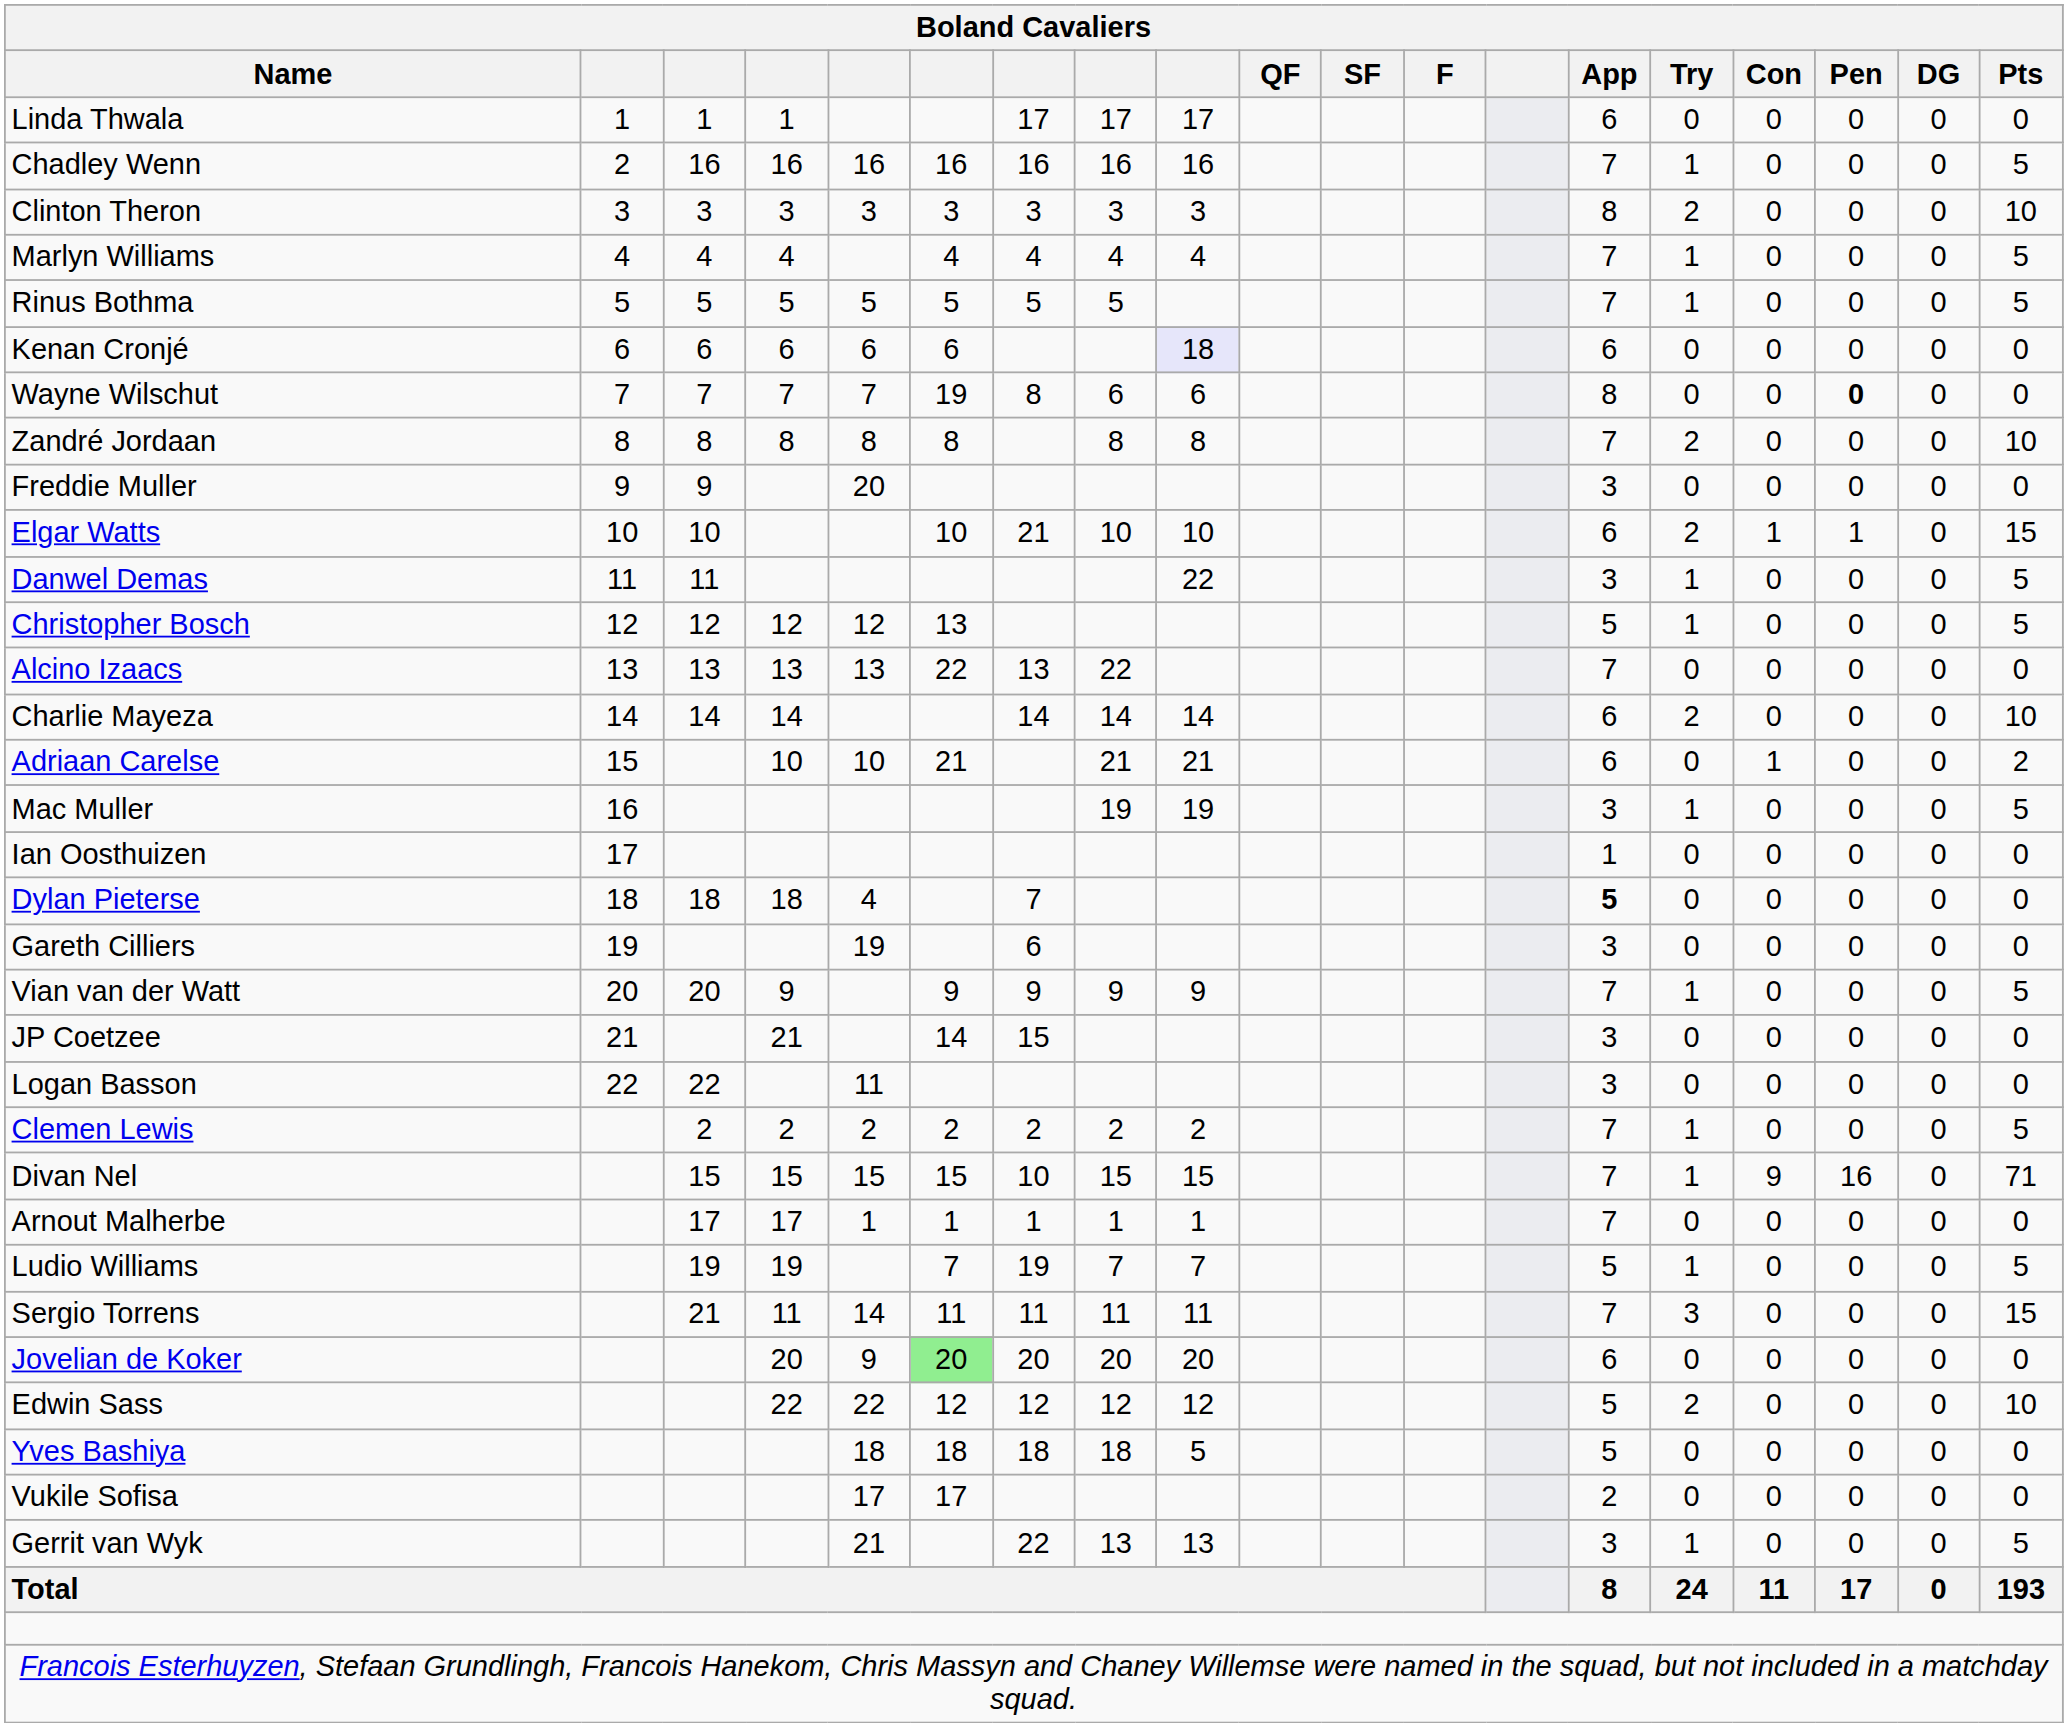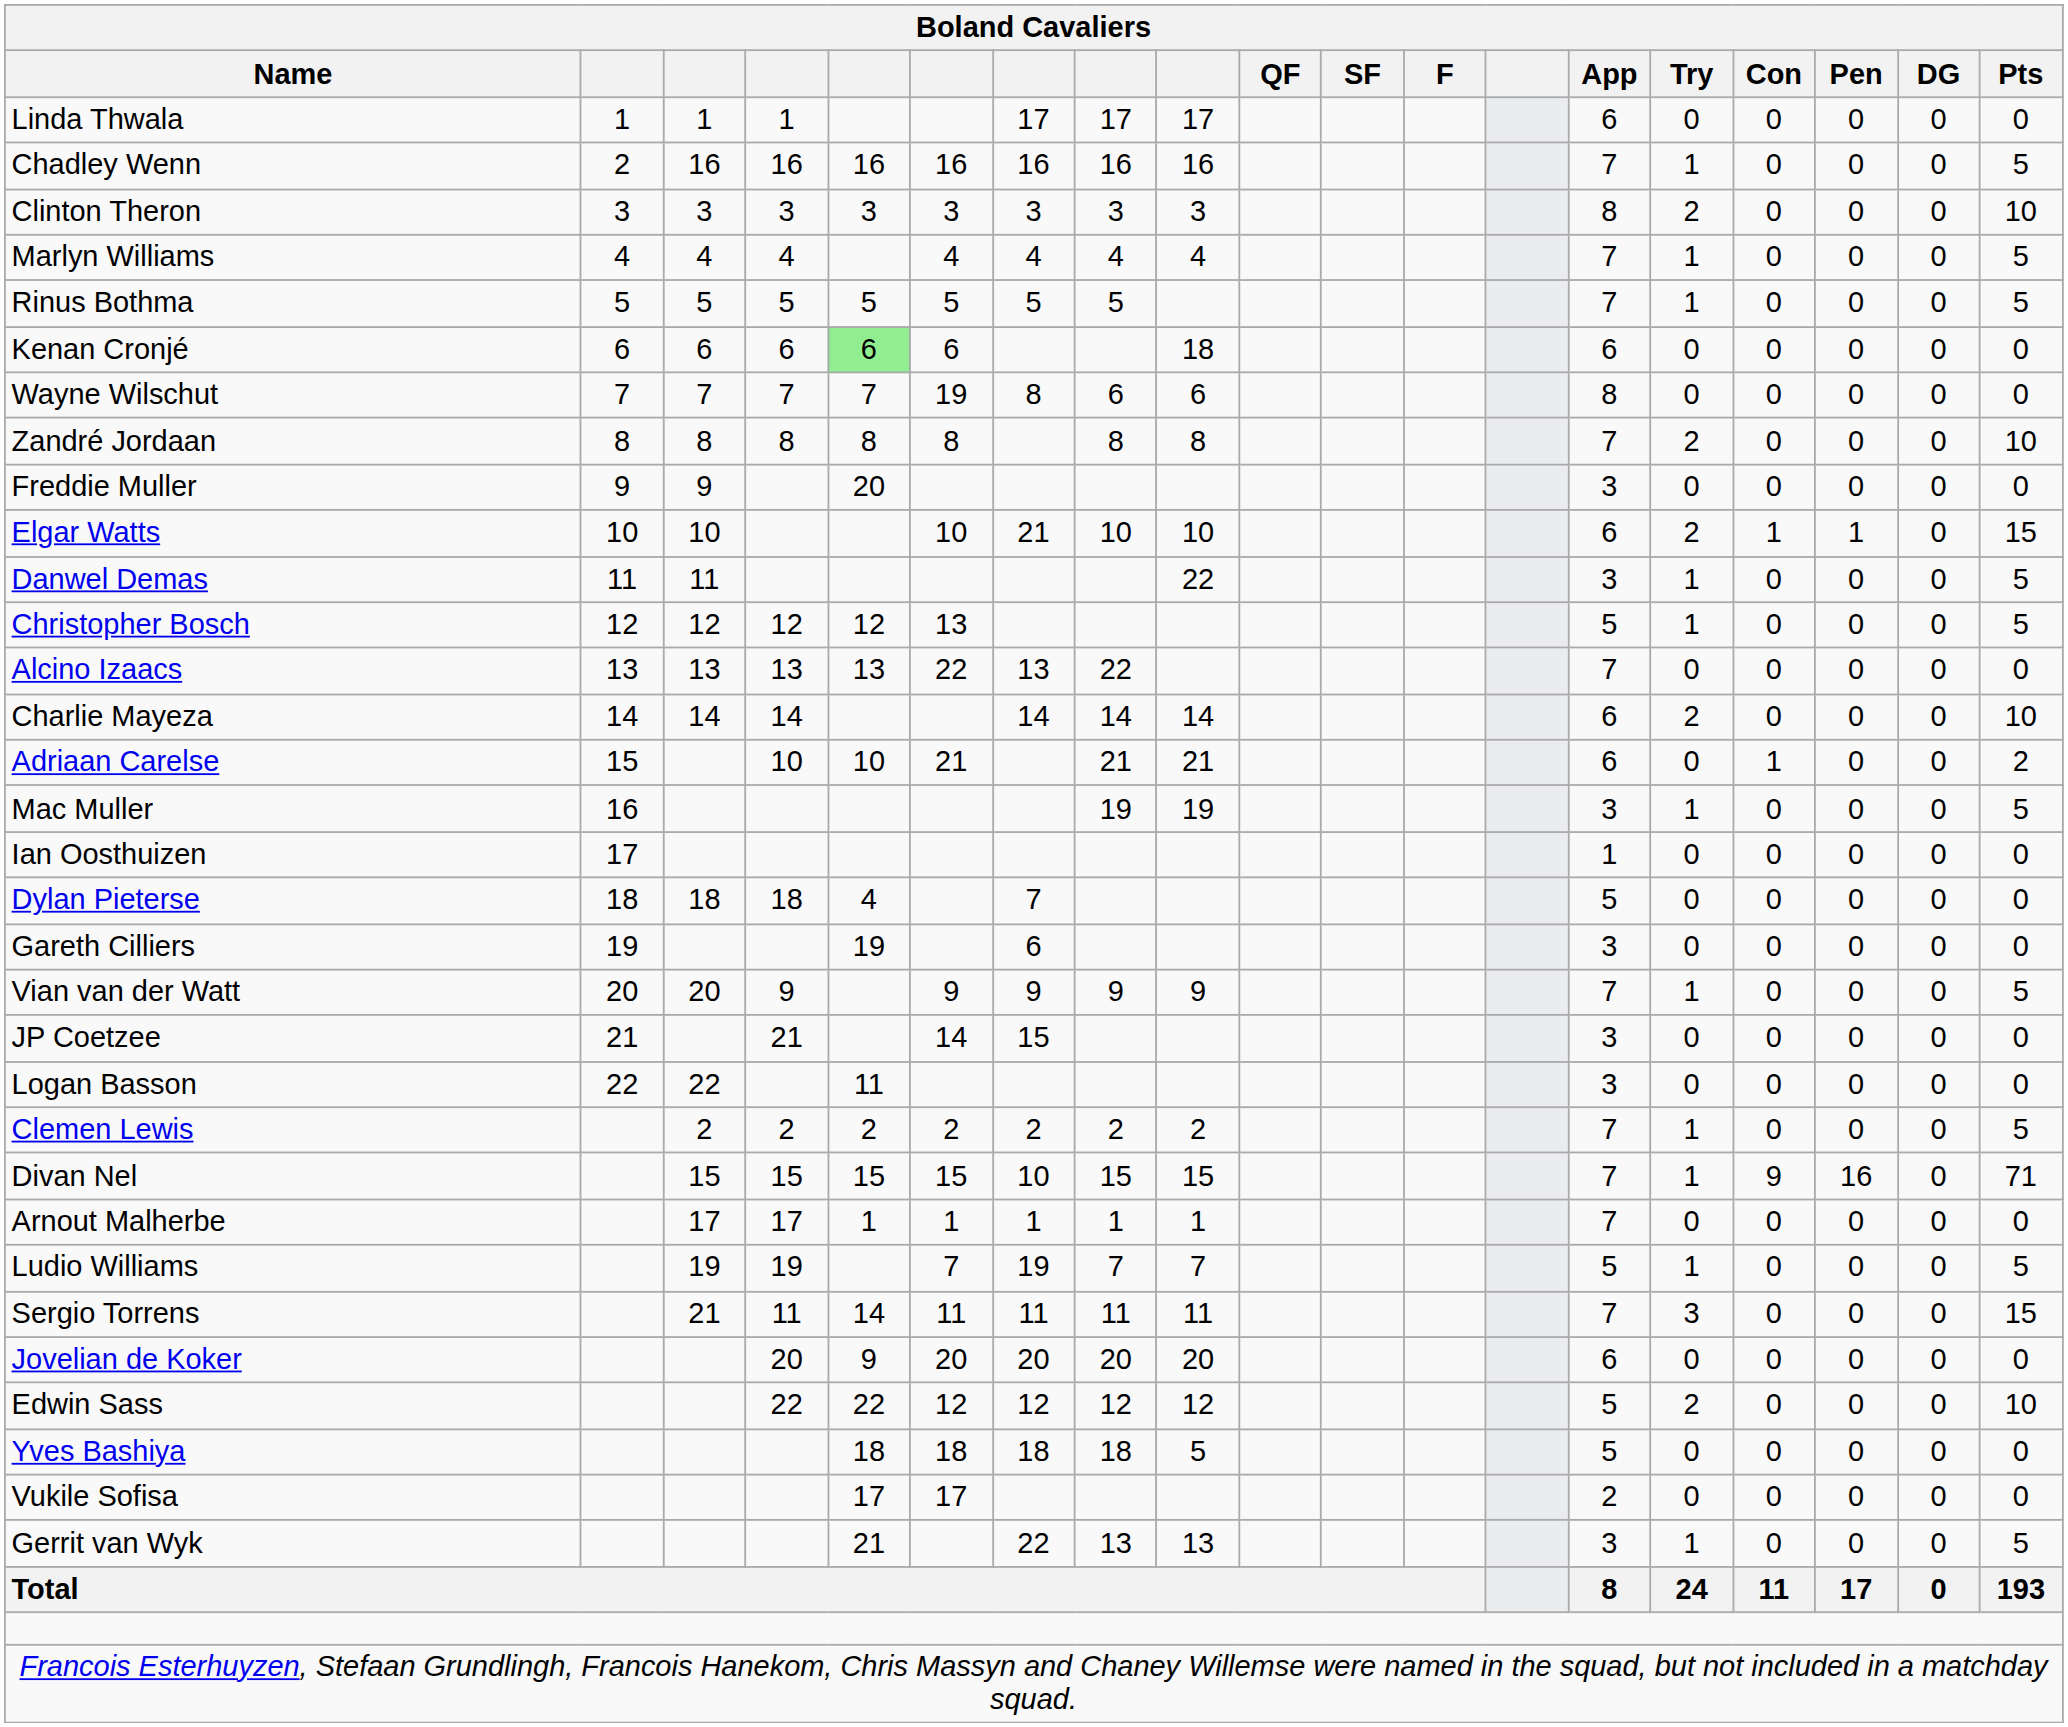Kenan Cronjé | column 5: no background -> lightgreen background
Kenan Cronjé | column 9: lavender background -> no background
Wayne Wilschut | Pen: bold -> normal
Dylan Pieterse | App: bold -> normal
Jovelian de Koker | column 6: lightgreen background -> no background
